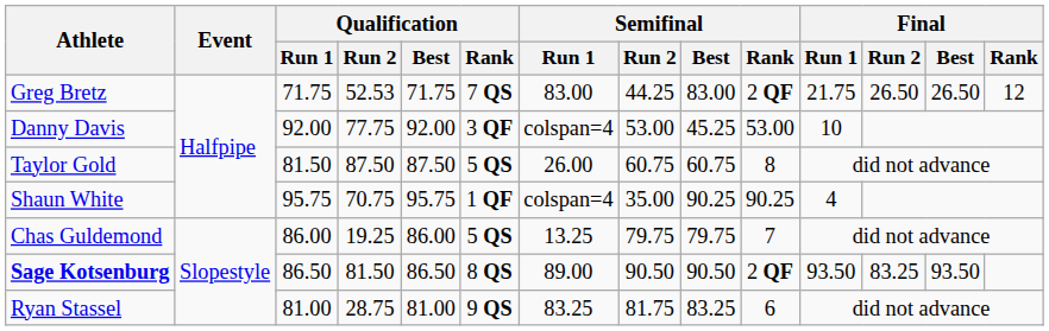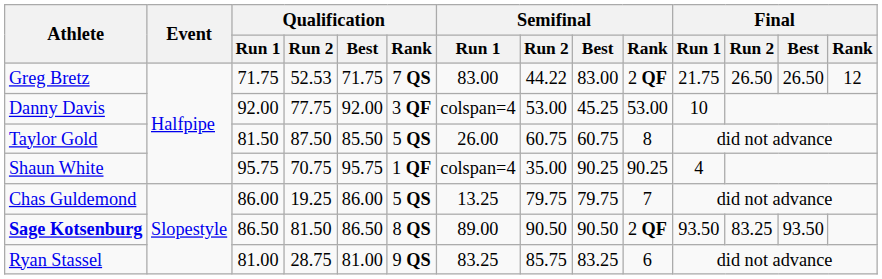Greg Bretz | Semifinal / Run 2: 44.25 -> 44.22
Taylor Gold | Qualification / Best: 87.50 -> 85.50
Ryan Stassel | Semifinal / Run 2: 81.75 -> 85.75
